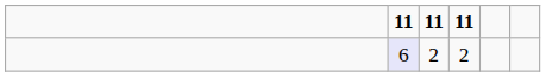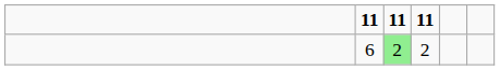row 2 | column 2: lavender background -> no background
row 2 | column 3: no background -> lightgreen background
